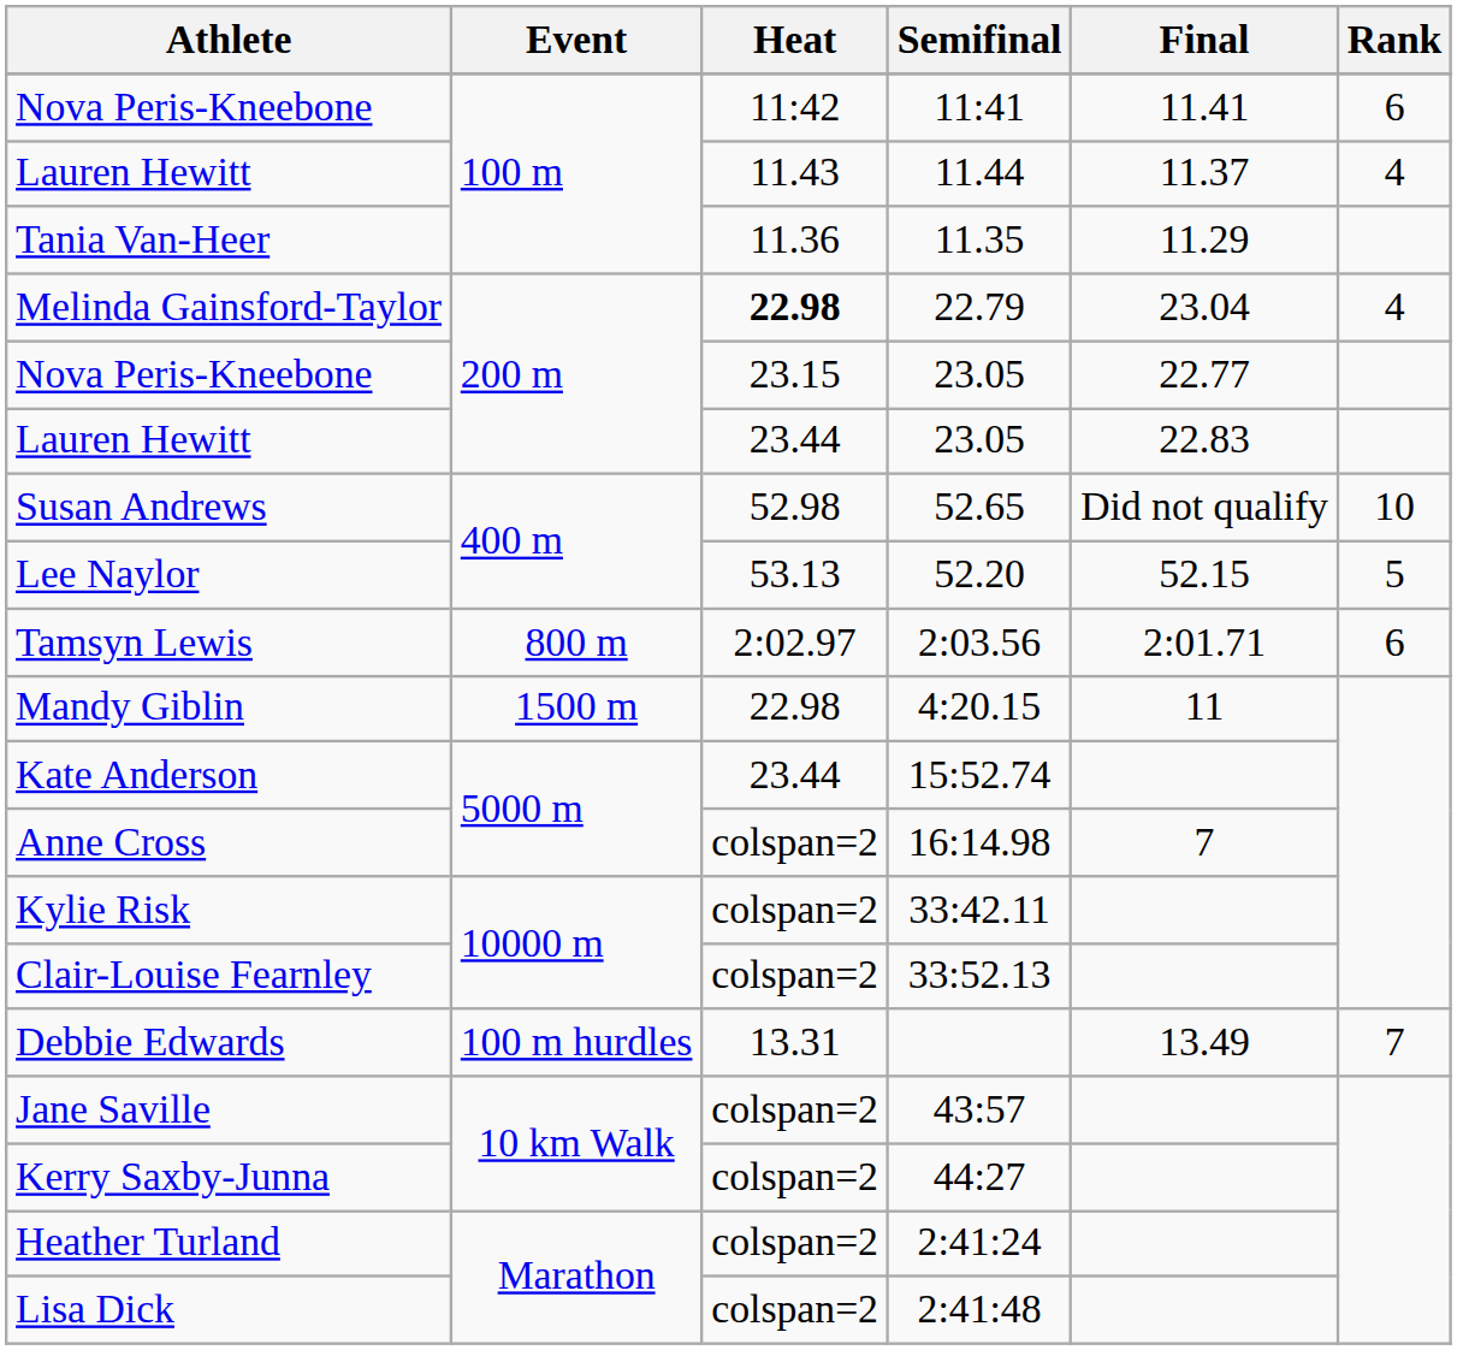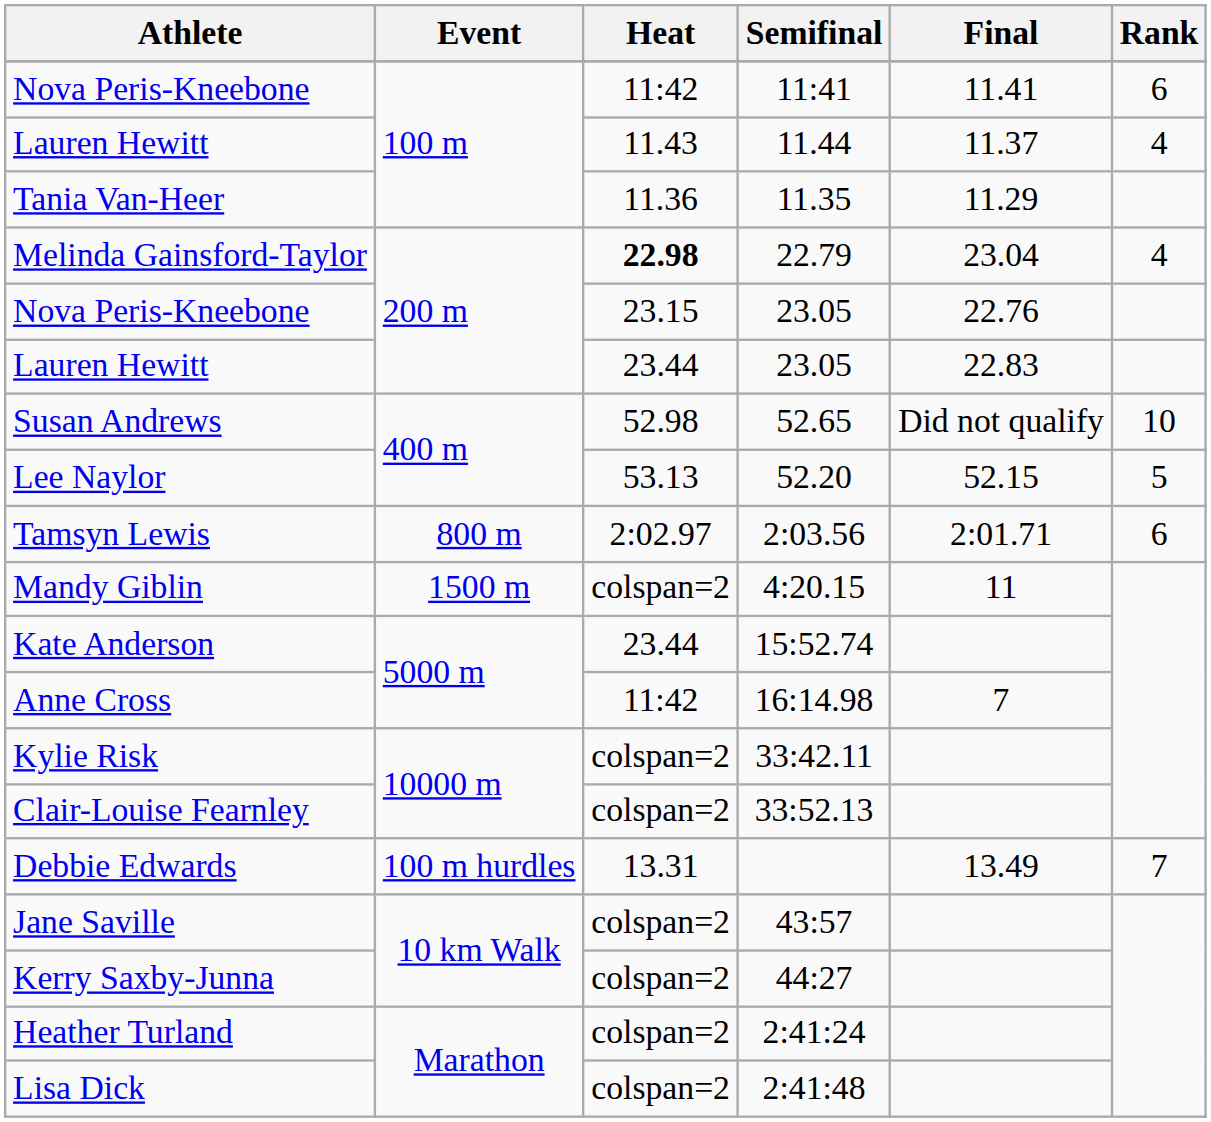Nova Peris-Kneebone / 23.05 | Final: 22.77 -> 22.76
4:20.15 | Heat: 22.98 -> colspan=2
16:14.98 | Heat: colspan=2 -> 11:42
